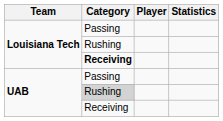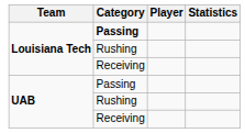Louisiana Tech / Passing | Category: normal -> bold
Louisiana Tech / Receiving | Category: bold -> normal
UAB / Rushing | Category: lightgrey background -> no background
